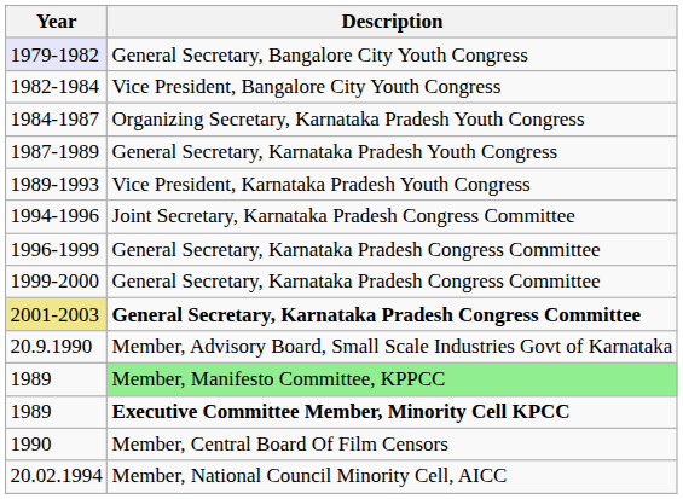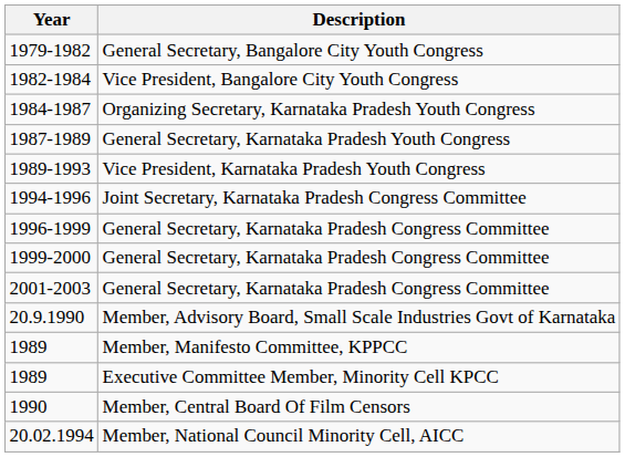row 2 | Year: lavender background -> no background
row 10 | Year: khaki background -> no background
row 10 | Description: bold -> normal
row 12 | Description: lightgreen background -> no background
row 13 | Description: bold -> normal
